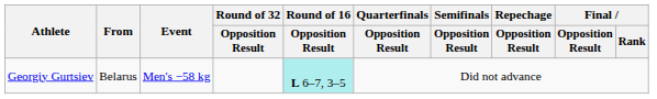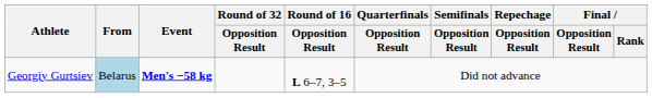Georgiy Gurtsiev | From: no background -> lightblue background
Georgiy Gurtsiev | Event: normal -> bold
Georgiy Gurtsiev | Round of 16 / Opposition Result: paleturquoise background -> no background
